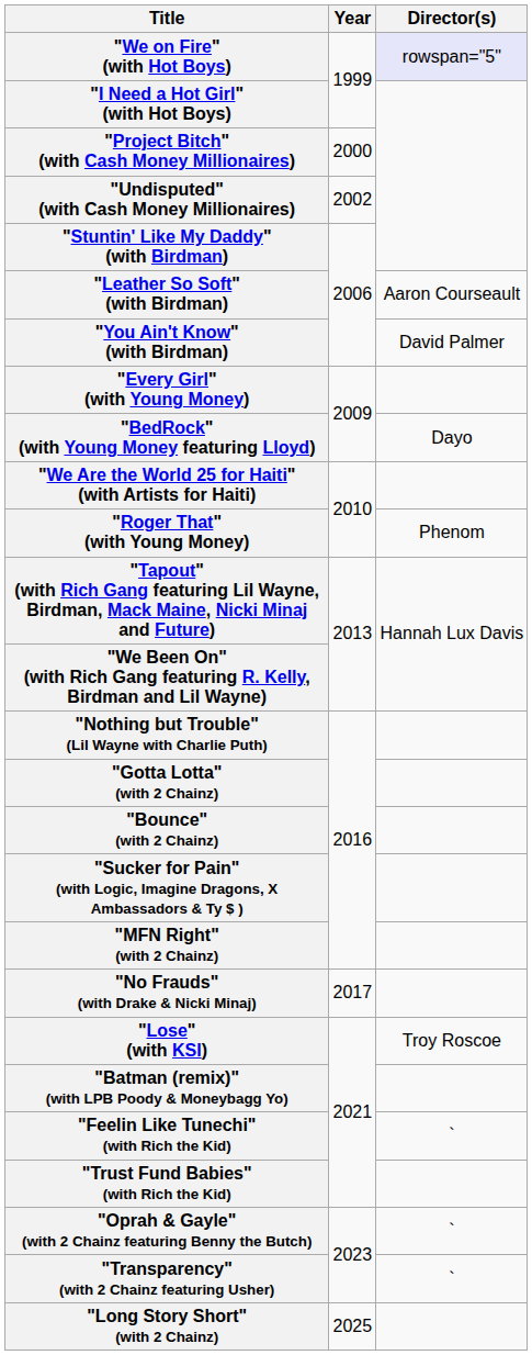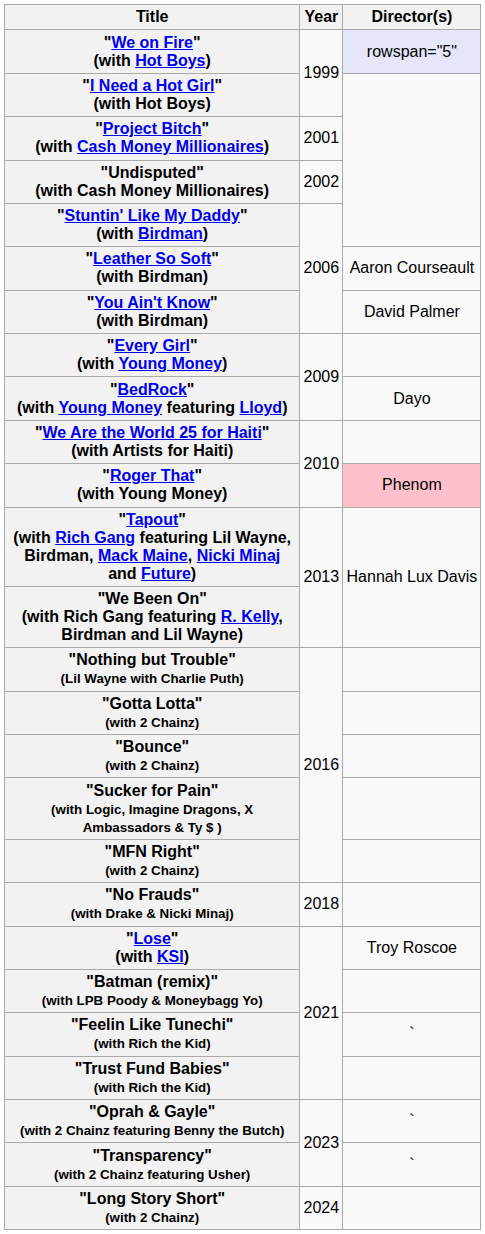"Project Bitch" (with Cash Money Millionaires) | Year: 2000 -> 2001
"Roger That" (with Young Money) | Director(s): no background -> pink background
"No Frauds" (with Drake & Nicki Minaj) | Year: 2017 -> 2018
"Long Story Short" (with 2 Chainz) | Year: 2025 -> 2024
